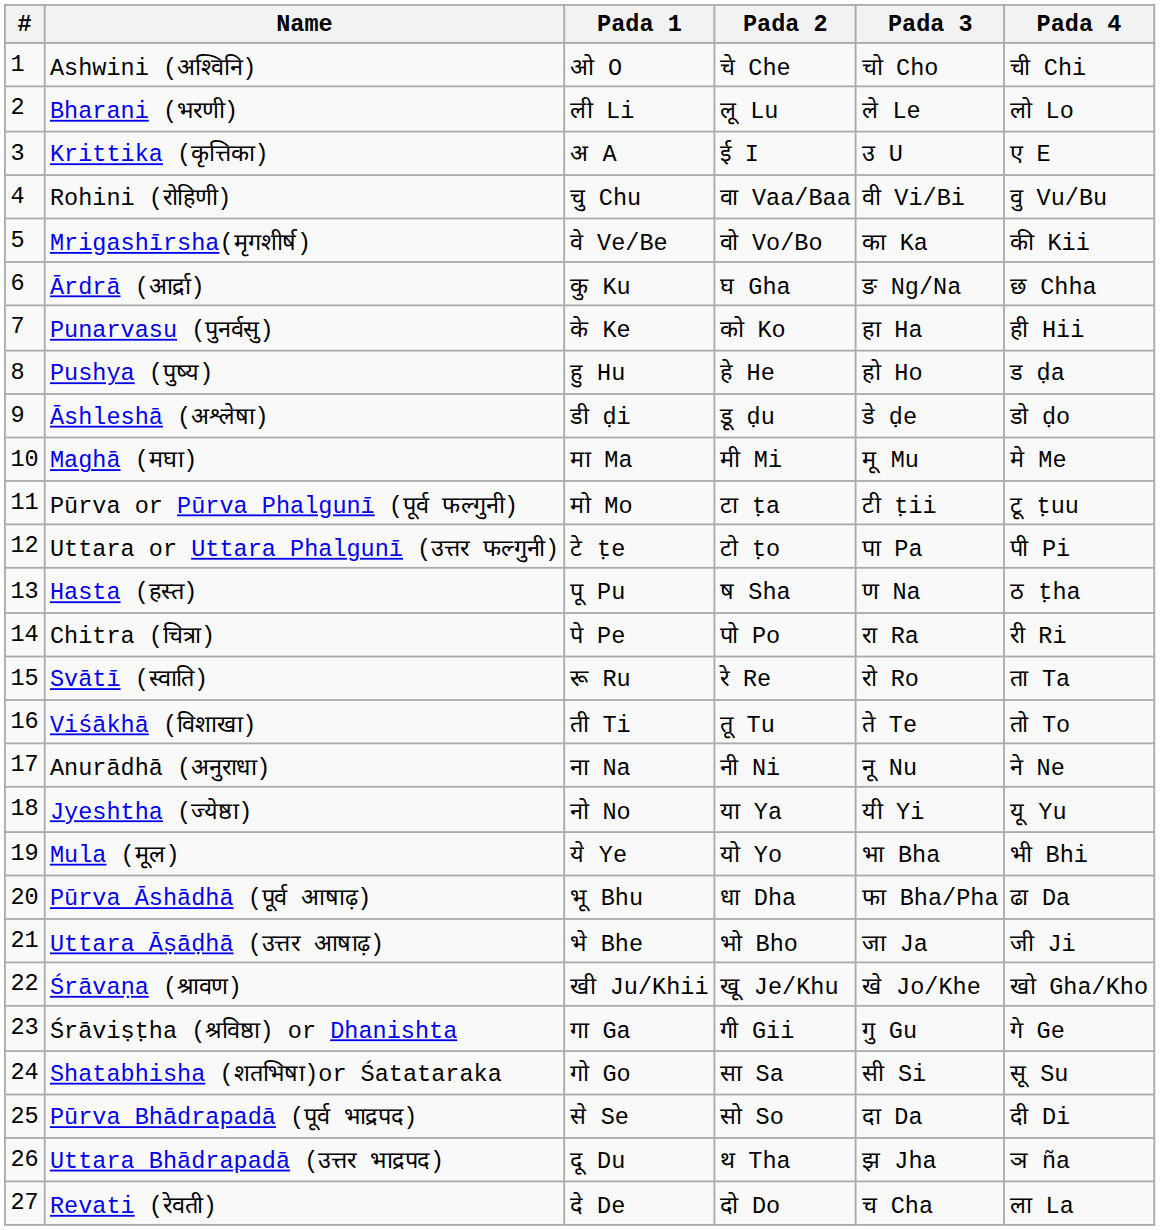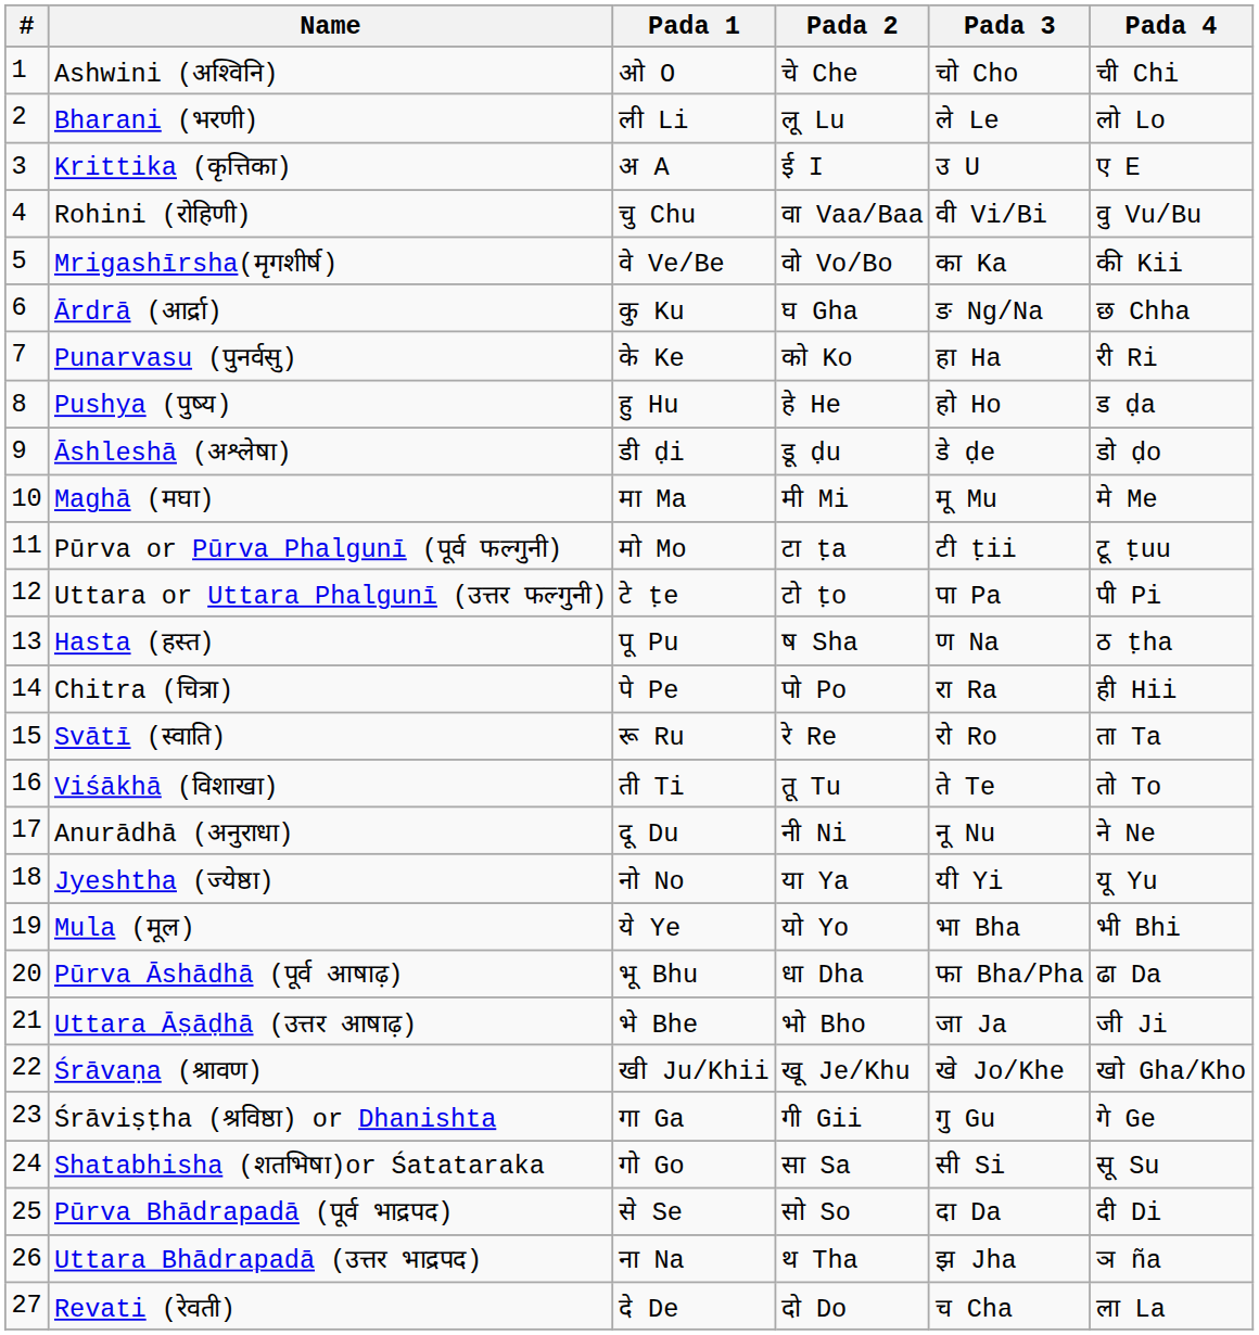Punarvasu (पुनर्वसु) | Pada 4: ही Hii -> री Ri
Chitra (चित्रा) | Pada 4: री Ri -> ही Hii
Anurādhā (अनुराधा) | Pada 1: ना Na -> दू Du
Uttara Bhādrapadā (उत्तर भाद्रपद) | Pada 1: दू Du -> ना Na
